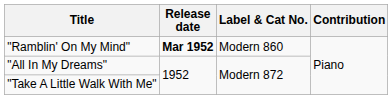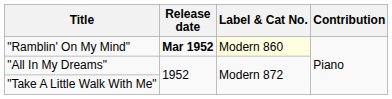"Ramblin' On My Mind" | Label & Cat No.: no background -> lightyellow background
